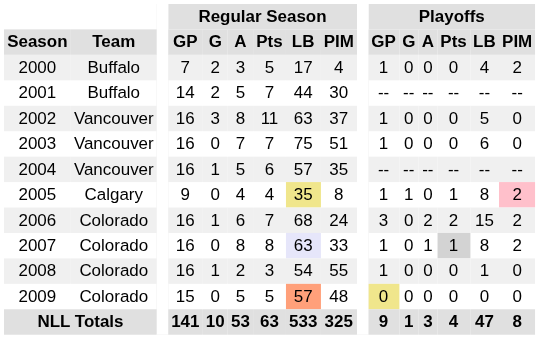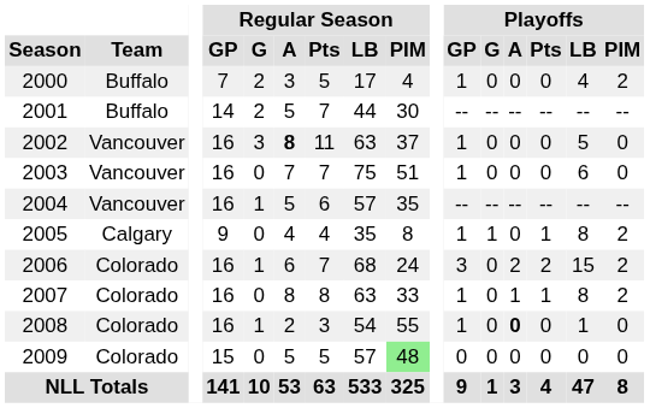2002 | Regular Season / A: normal -> bold
2005 | Regular Season / LB: khaki background -> no background
2005 | Playoffs / PIM: pink background -> no background
2007 | Regular Season / LB: lavender background -> no background
2007 | Playoffs / Pts: lightgrey background -> no background
2008 | Playoffs / A: normal -> bold
2009 | Regular Season / LB: lightsalmon background -> no background
2009 | Regular Season / PIM: no background -> lightgreen background
2009 | Playoffs / GP: khaki background -> no background
